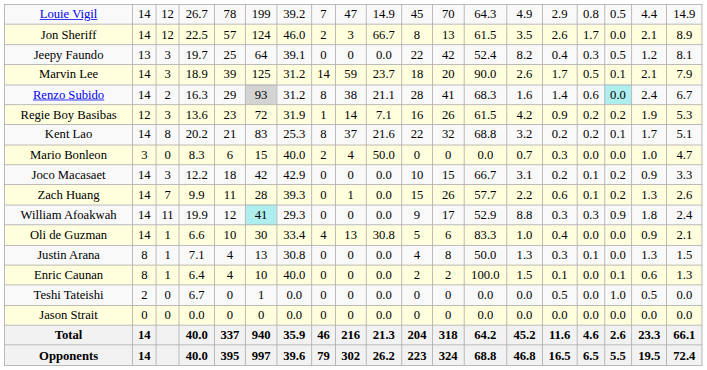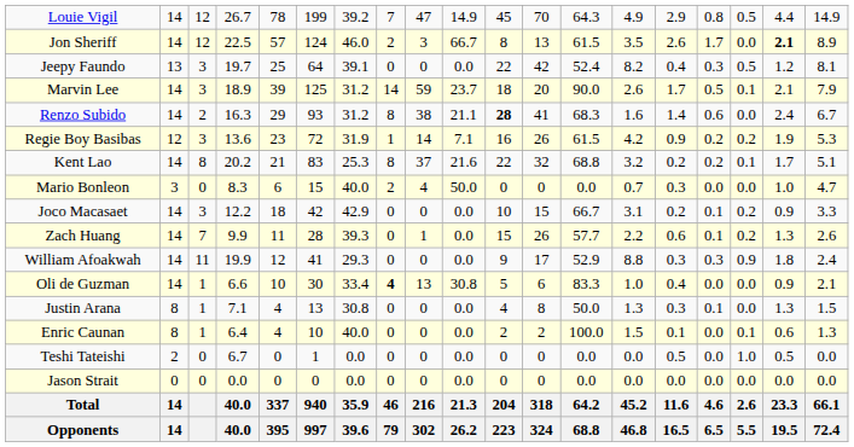Jon Sheriff | column 18: normal -> bold
Renzo Subido | column 6: lightgrey background -> no background
Renzo Subido | column 11: normal -> bold
Renzo Subido | column 17: paleturquoise background -> no background
William Afoakwah | column 6: paleturquoise background -> no background
Oli de Guzman | column 8: normal -> bold
